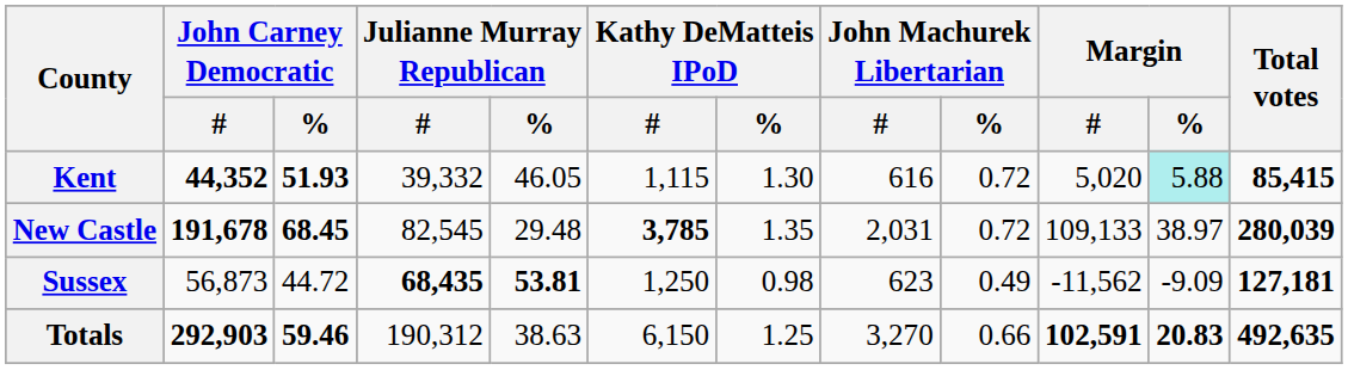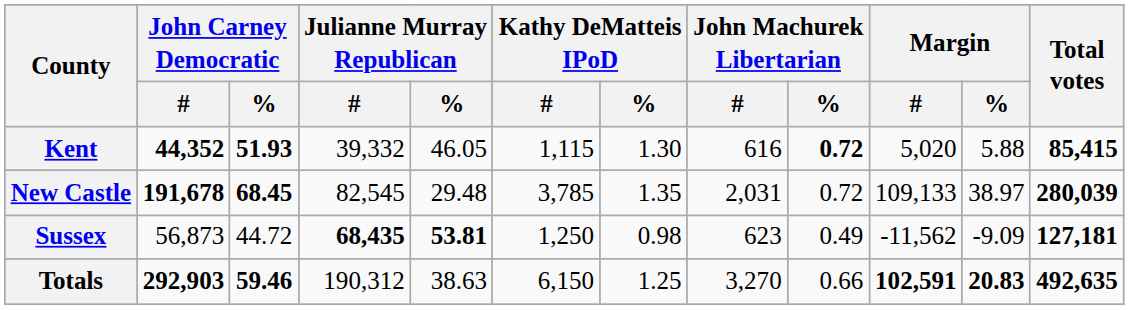Kent | John Machurek Libertarian / %: normal -> bold
Kent | Margin / %: paleturquoise background -> no background
New Castle | Kathy DeMatteis IPoD / #: bold -> normal
